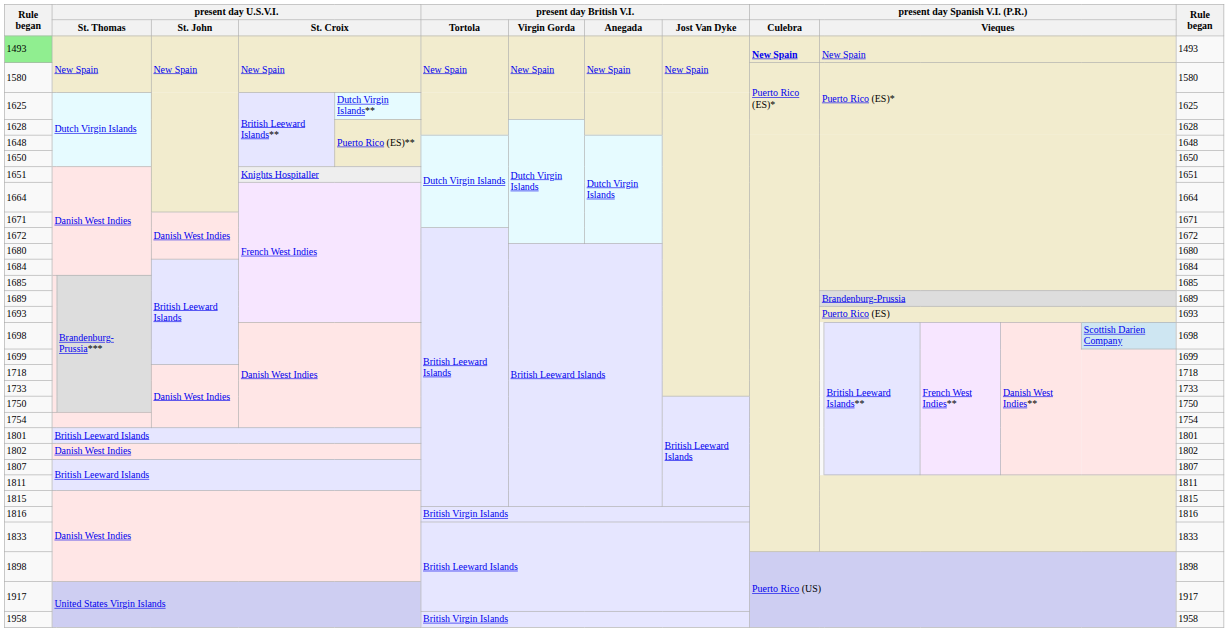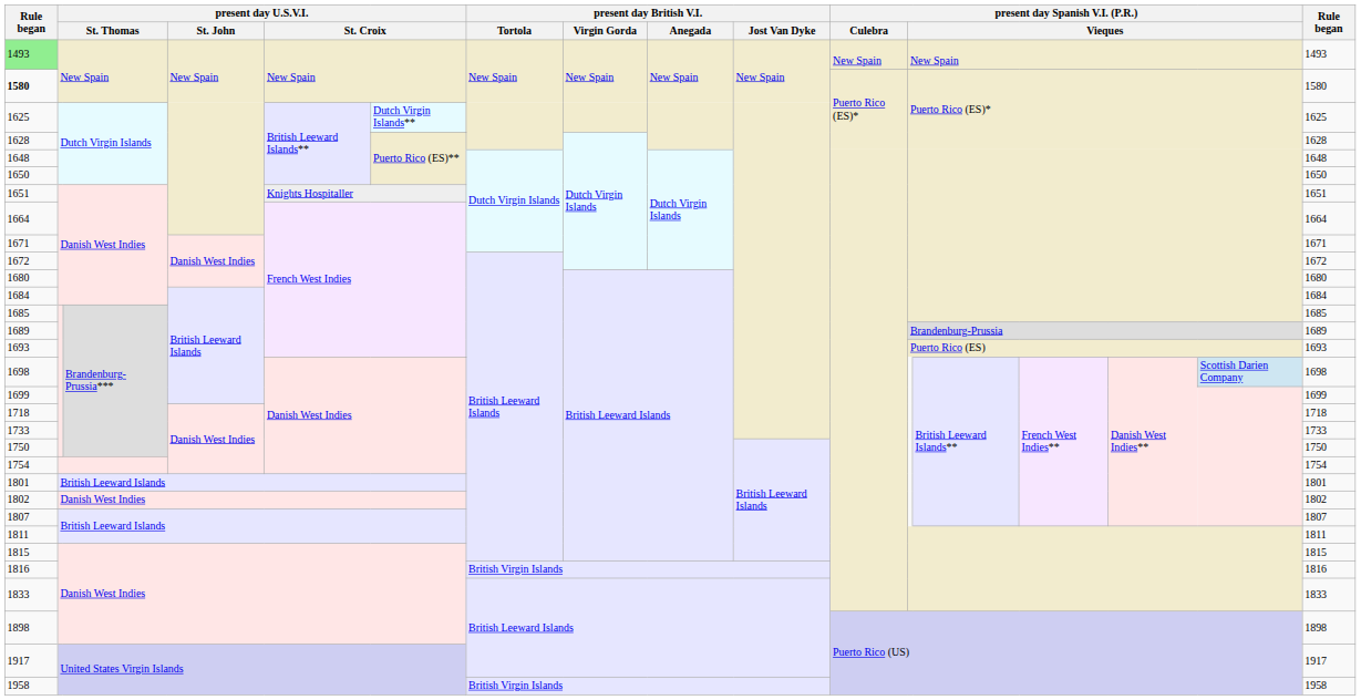row 3 | present day Spanish V.I. (P.R.) / Culebra: bold -> normal
row 4 | column 1: normal -> bold
